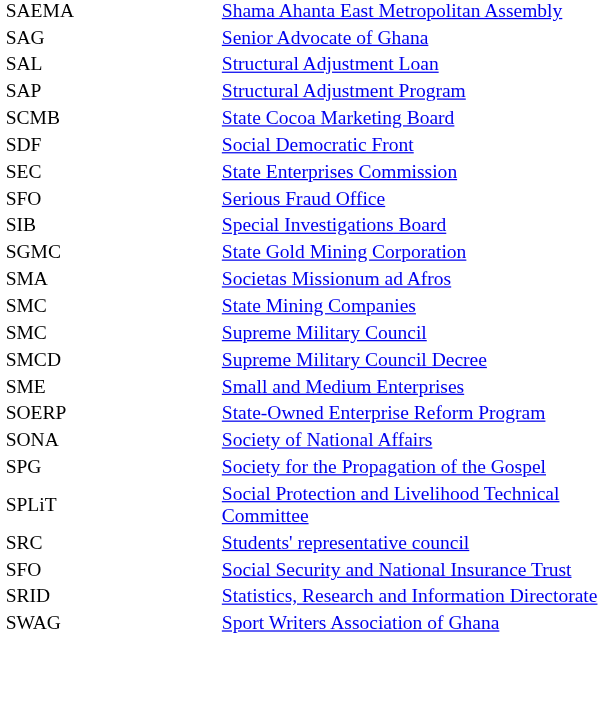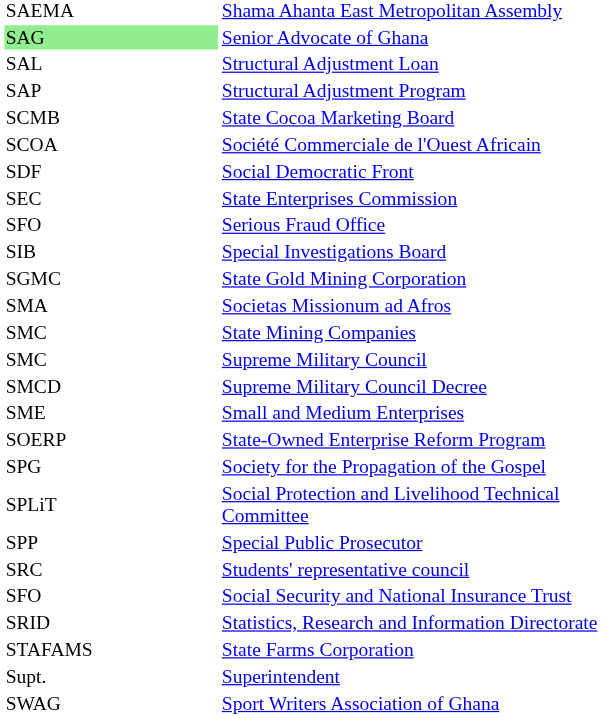Senior Advocate of Ghana | column 1: no background -> lightgreen background
+ row: SCOA | Société Commerciale de l'Ouest Africain
- row: SONA | Society of National Affairs
+ row: SPP | Special Public Prosecutor
+ row: STAFAMS | State Farms Corporation
+ row: Supt. | Superintendent
